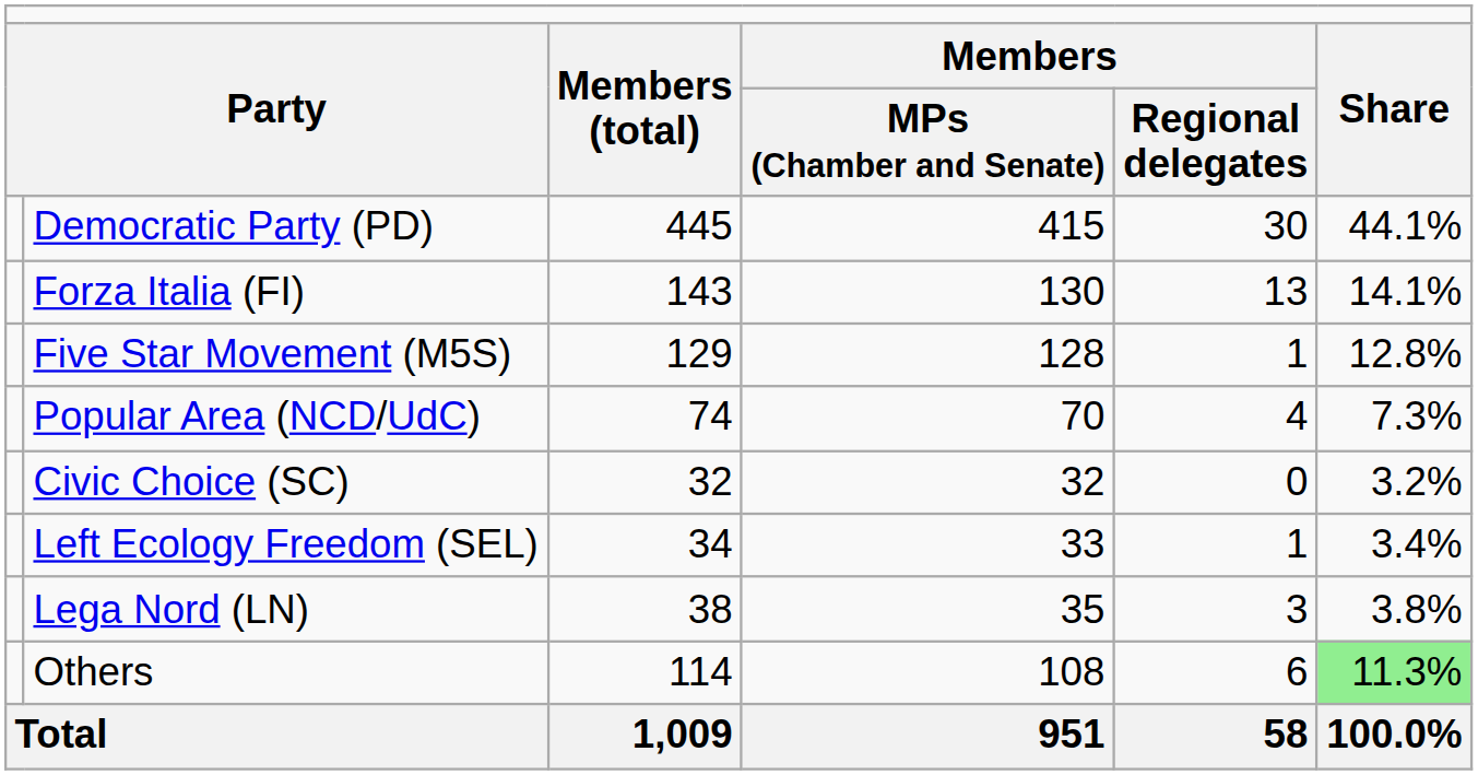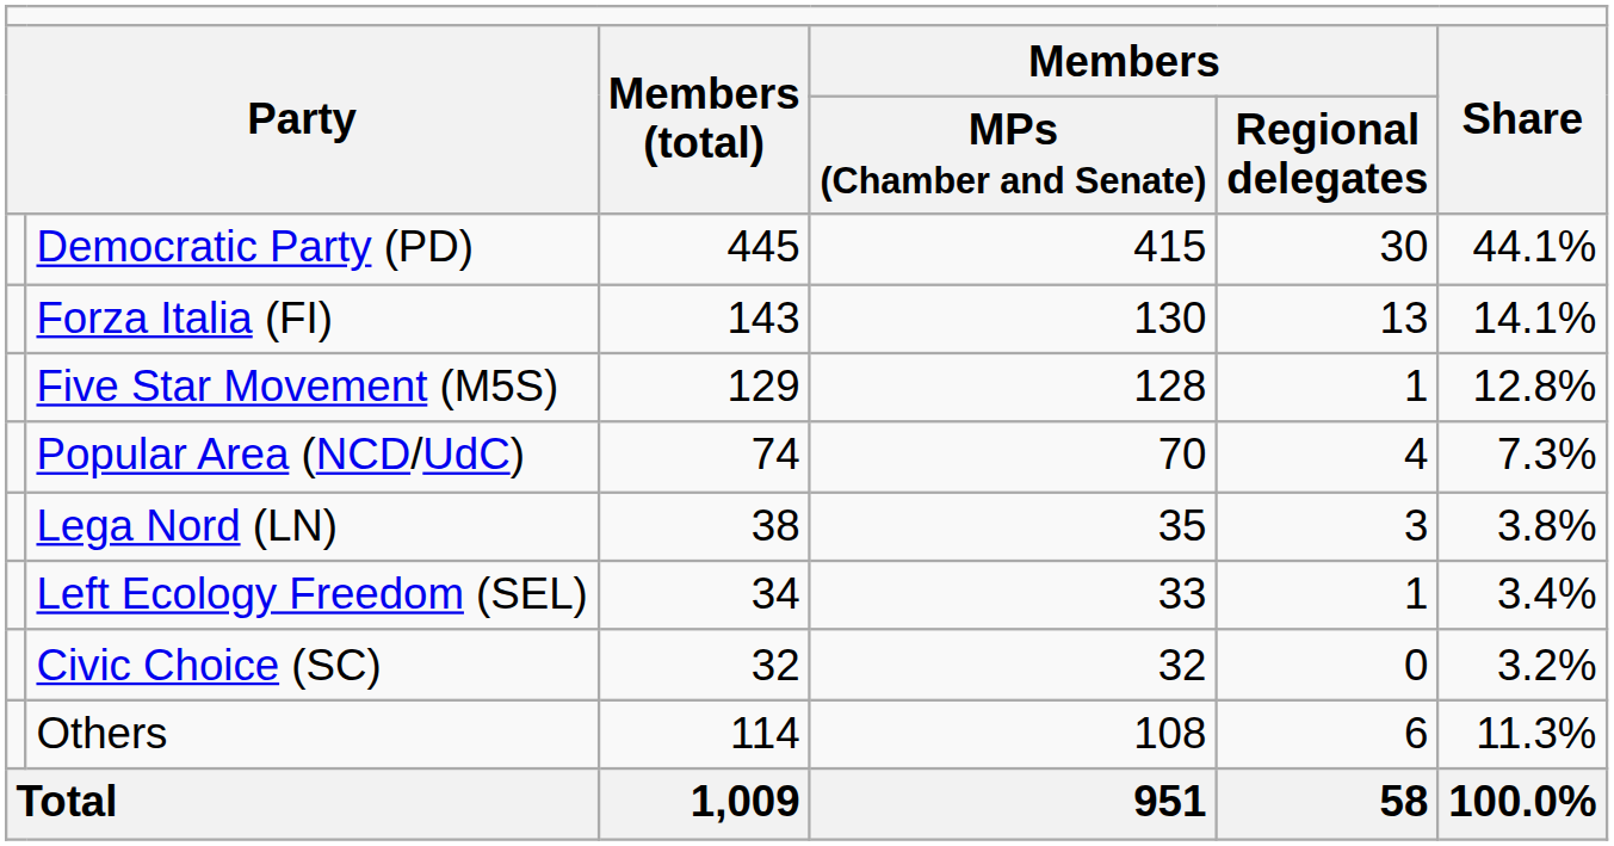rows swapped: Lega Nord (LN) <-> Civic Choice (SC)
Others | column 6: lightgreen background -> no background
